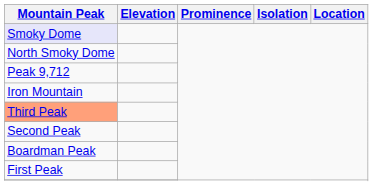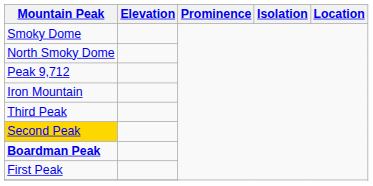Smoky Dome | Mountain Peak: lavender background -> no background
Third Peak | Mountain Peak: lightsalmon background -> no background
Second Peak | Mountain Peak: no background -> gold background
Boardman Peak | Mountain Peak: normal -> bold
